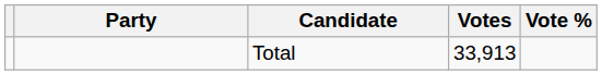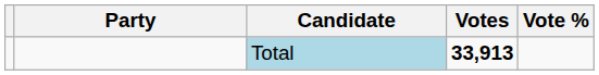row 2 | Candidate: no background -> lightblue background
row 2 | Votes: normal -> bold
